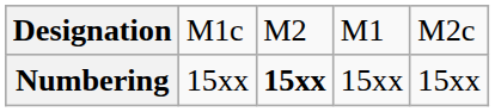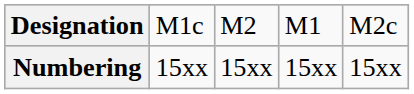Numbering | column 3: bold -> normal
